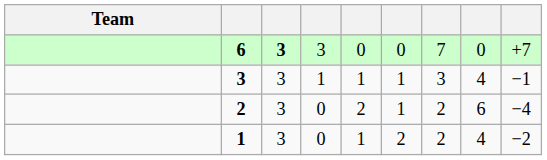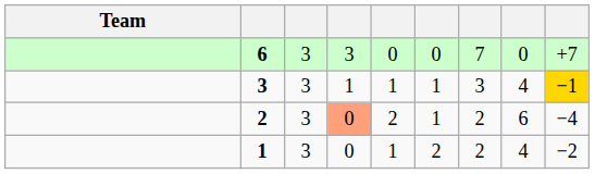row 2 | column 3: bold -> normal
row 3 | column 9: no background -> gold background
row 4 | column 4: no background -> lightsalmon background
